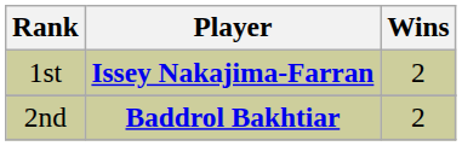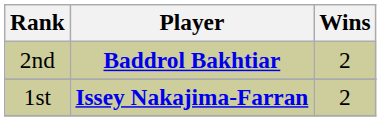rows swapped: 1st <-> 2nd
